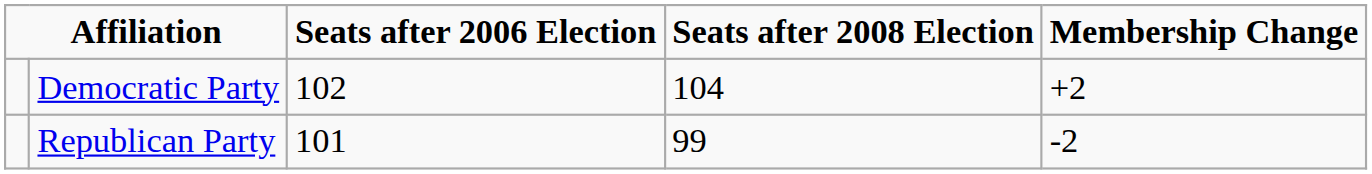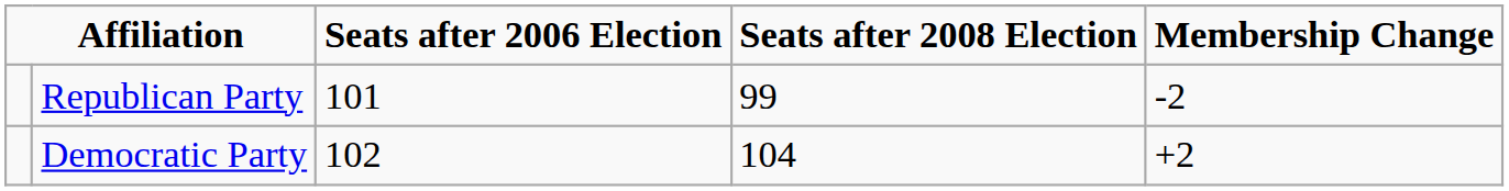rows swapped: Democratic Party <-> Republican Party
